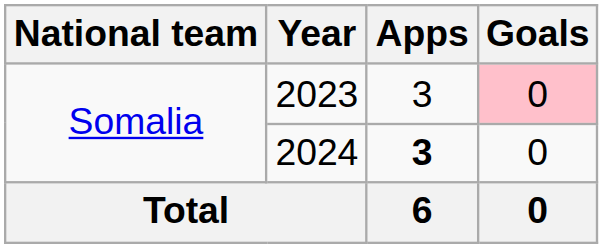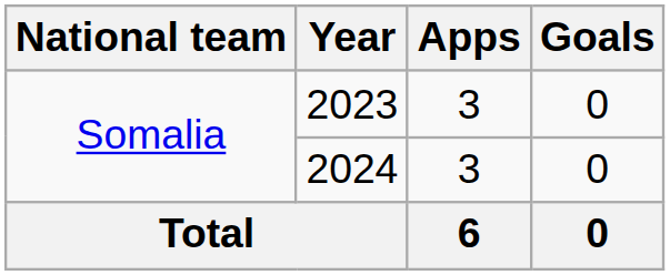2023 | Goals: pink background -> no background
2024 | Apps: bold -> normal
